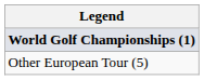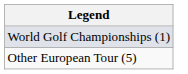row 2 | column 1: bold -> normal
